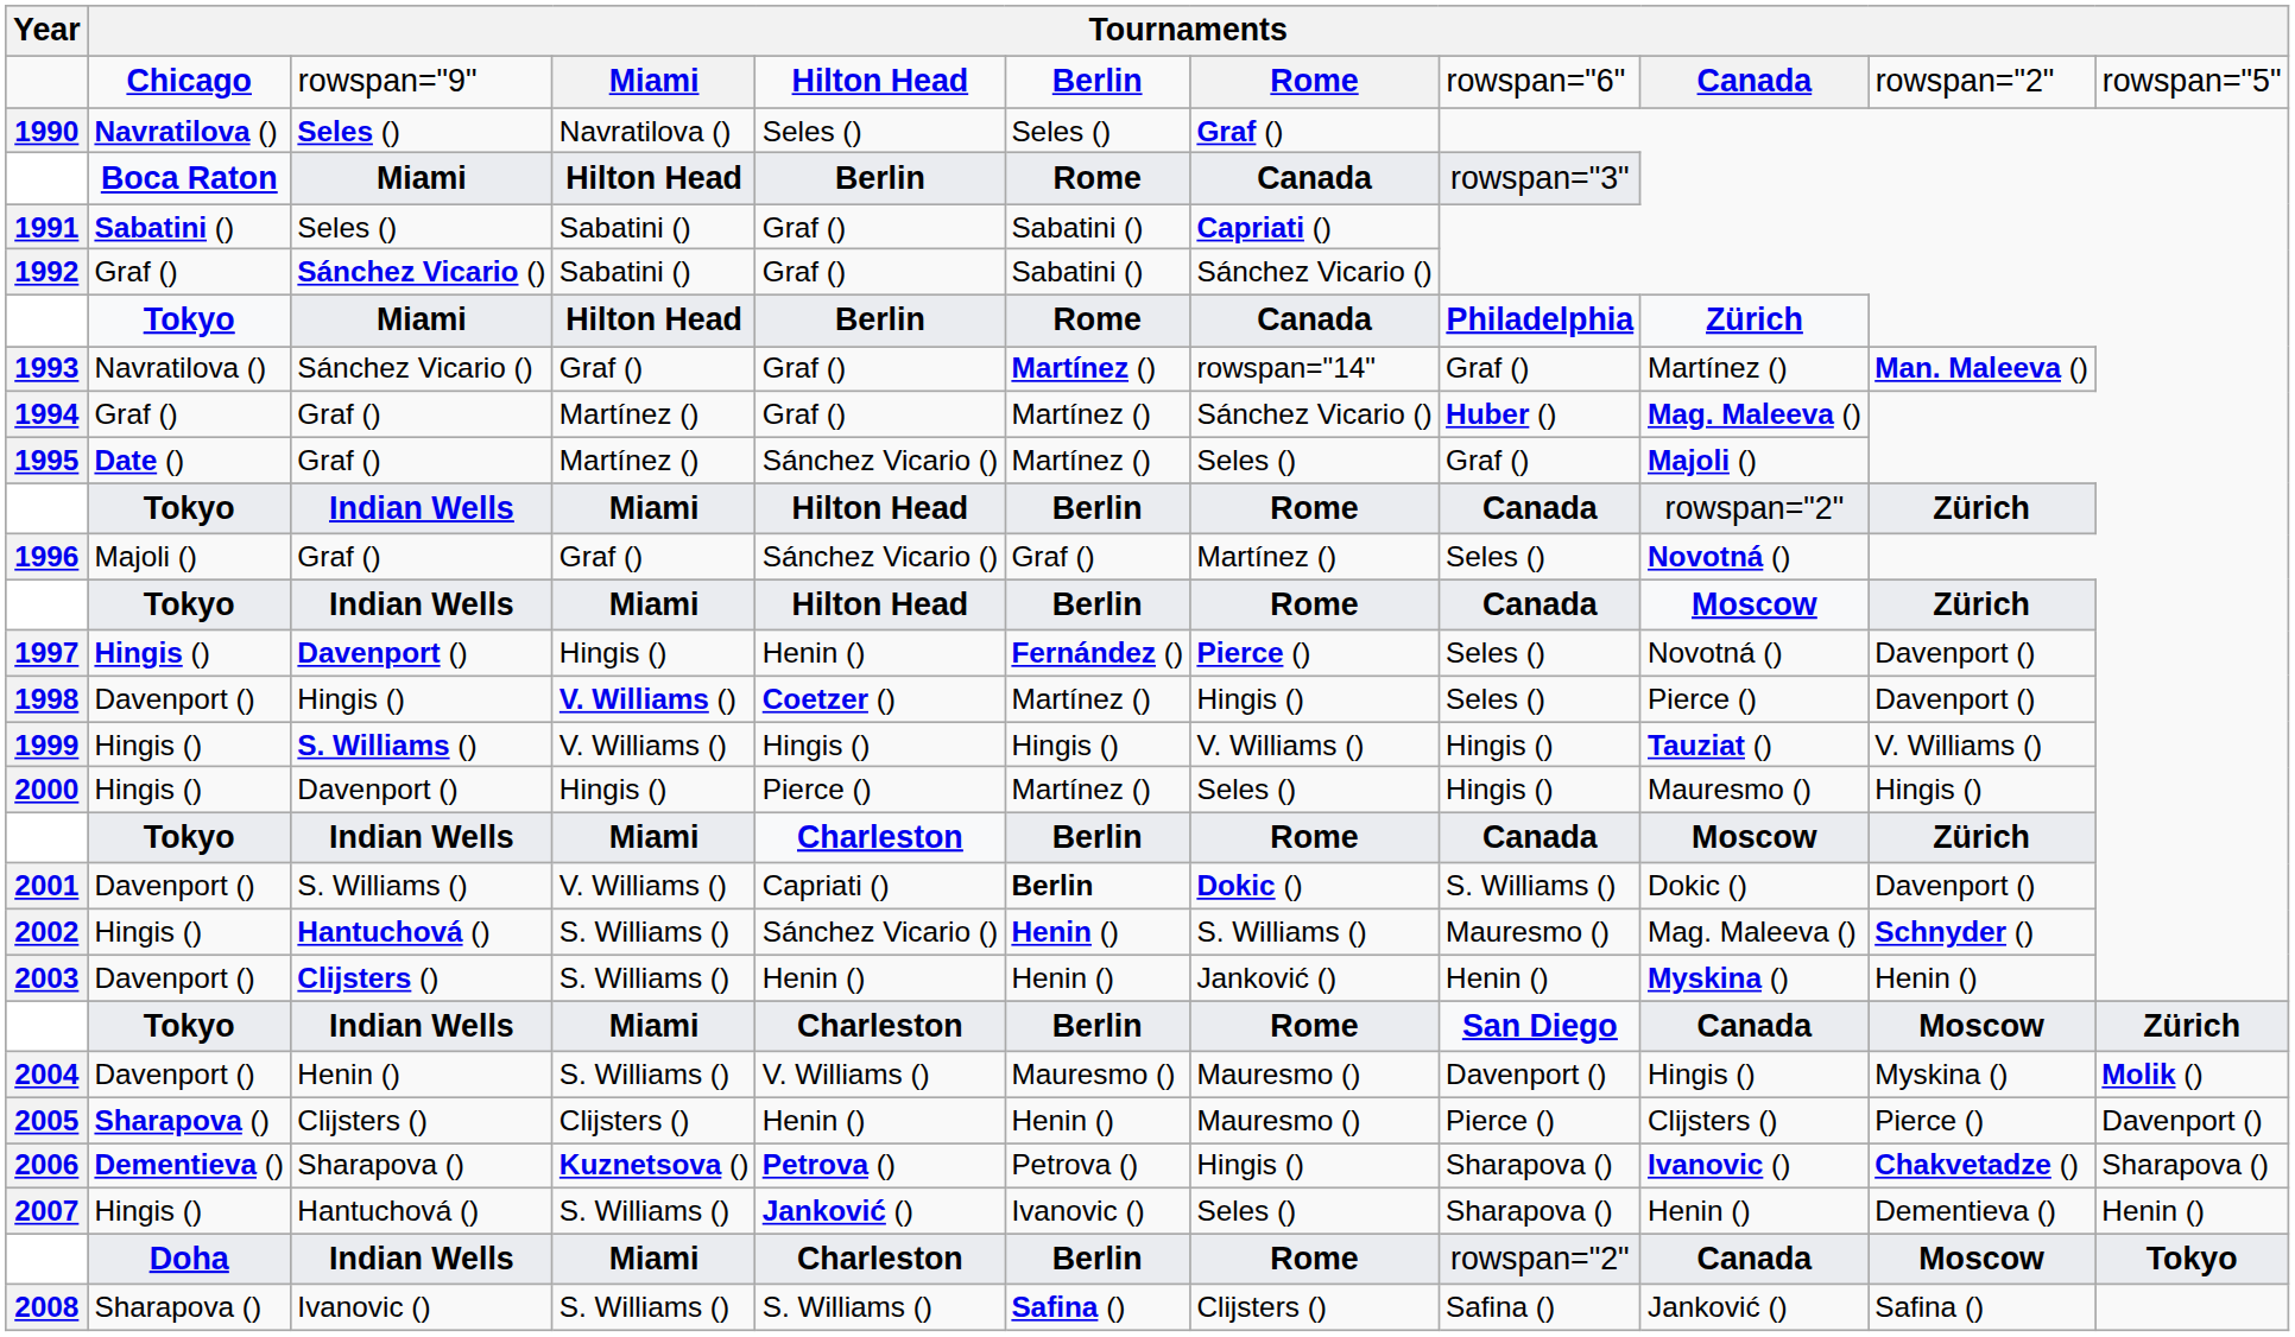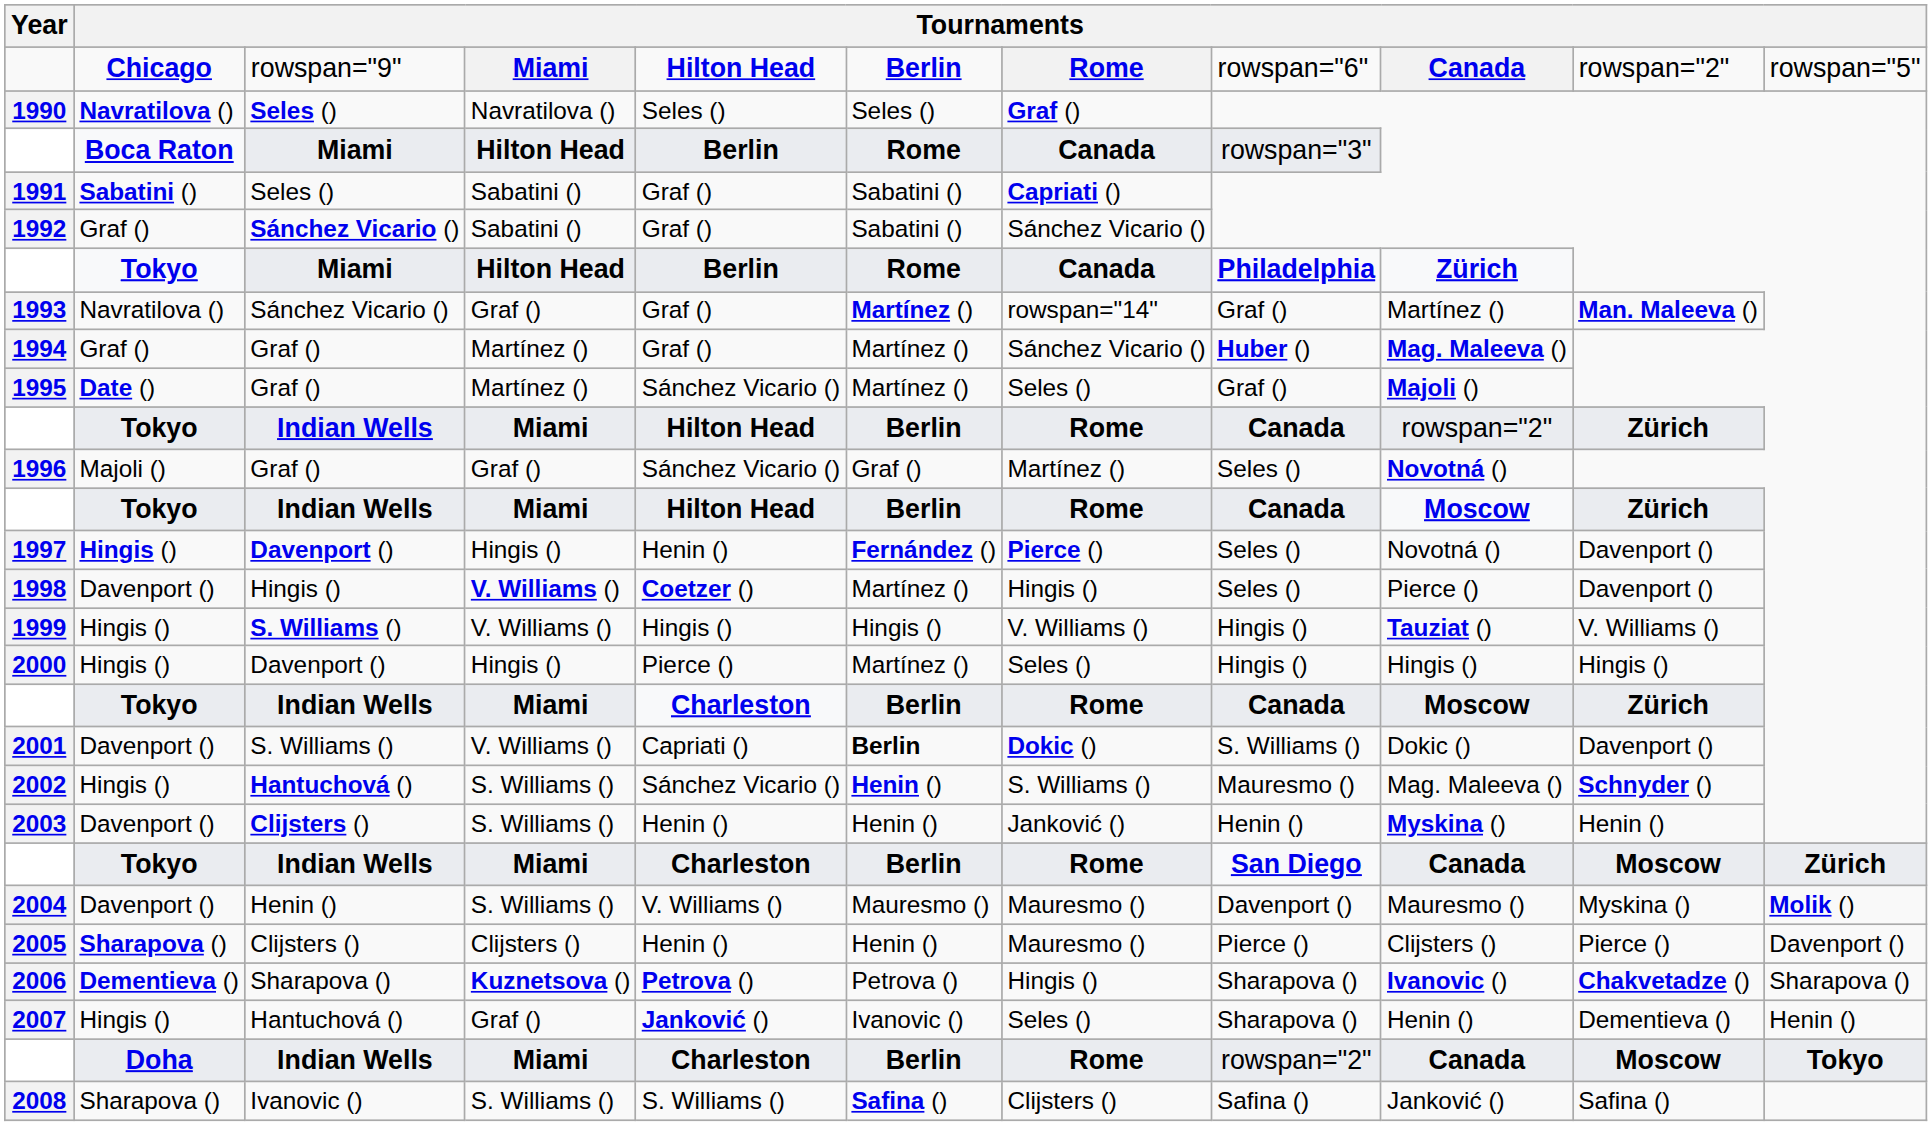2000 | column 9: Mauresmo () -> Hingis ()
2004 | column 9: Hingis () -> Mauresmo ()
2007 | column 4: S. Williams () -> Graf ()
